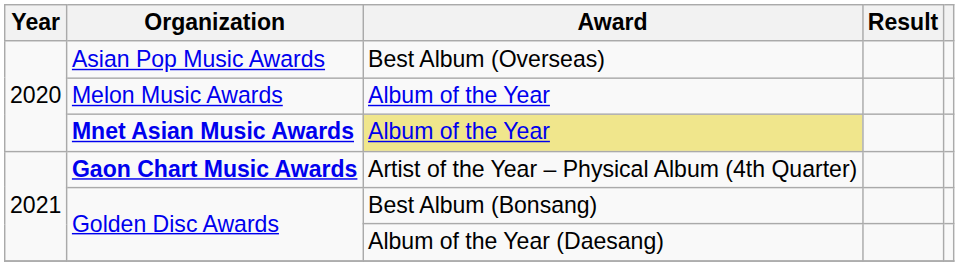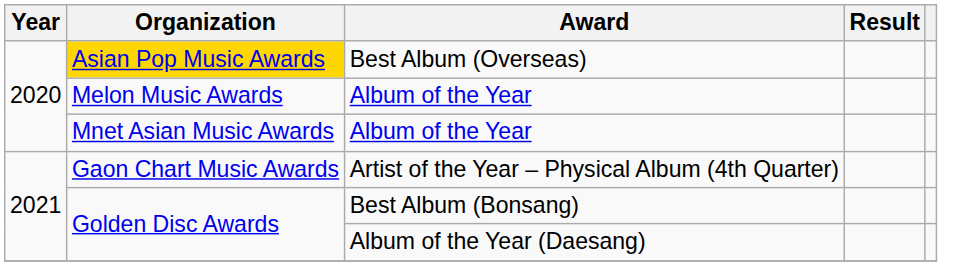Asian Pop Music Awards | Organization: no background -> gold background
Mnet Asian Music Awards | Organization: bold -> normal
Mnet Asian Music Awards | Award: khaki background -> no background
Gaon Chart Music Awards | Organization: bold -> normal
